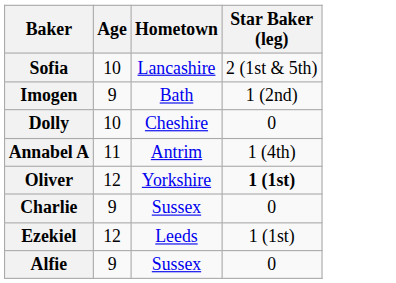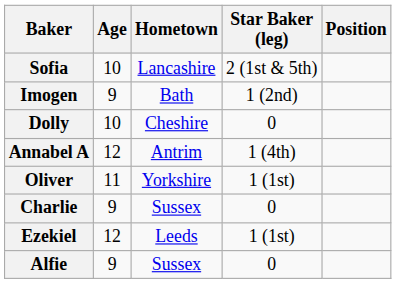+ column: Position
Annabel A | Age: 11 -> 12
Oliver | Age: 12 -> 11
Oliver | Star Baker (leg): bold -> normal
